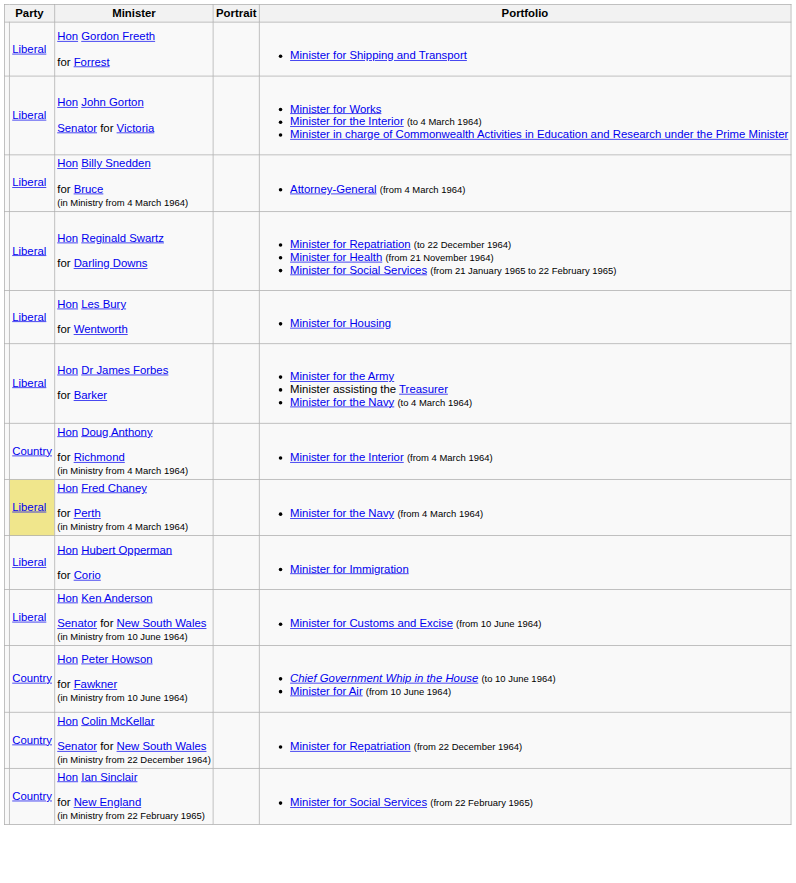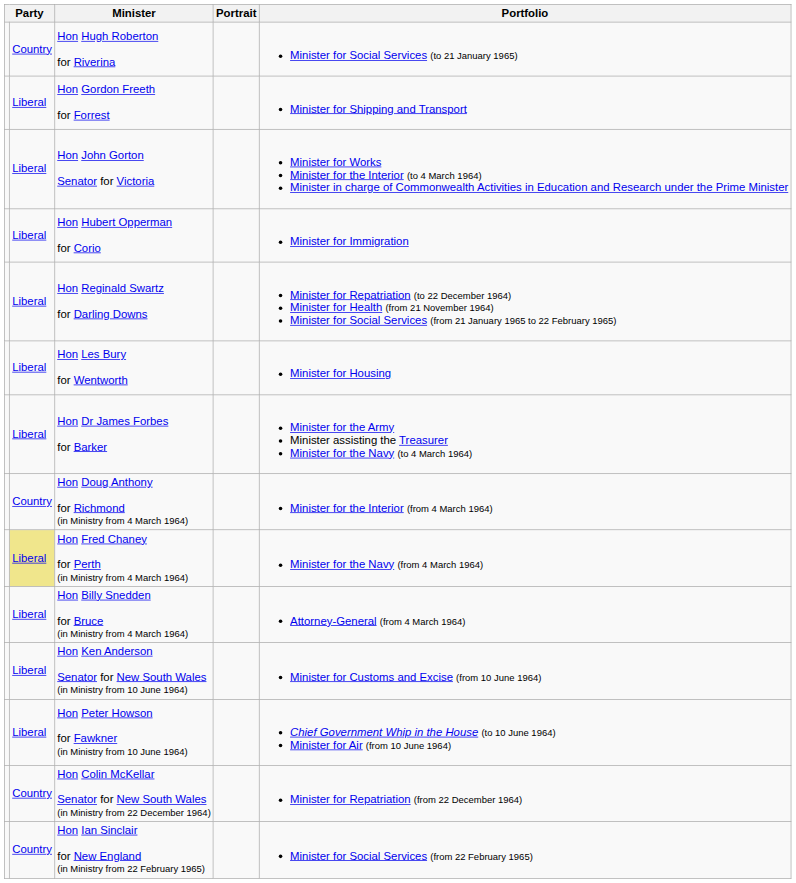+ row: Country | Hon Hugh Roberton for Riverina | Minister for Social Services (to 21 January 1965)
rows swapped: Hon Hubert Opperman for Corio <-> Hon Billy Snedden for Bruce (in Ministry from 4 March 1964)
Hon Peter Howson for Fawkner (in Ministry from 10 June 1964) | column 2: Country -> Liberal
